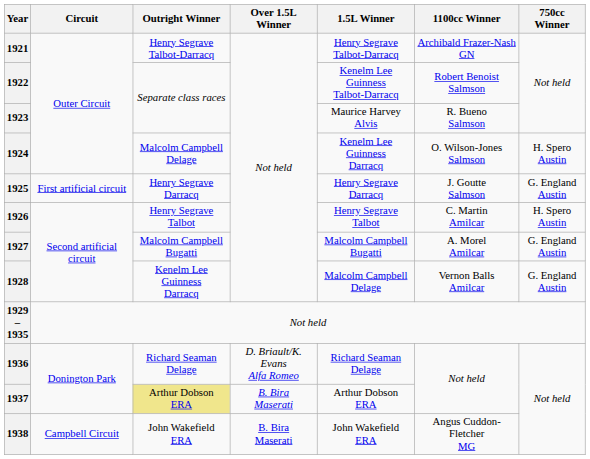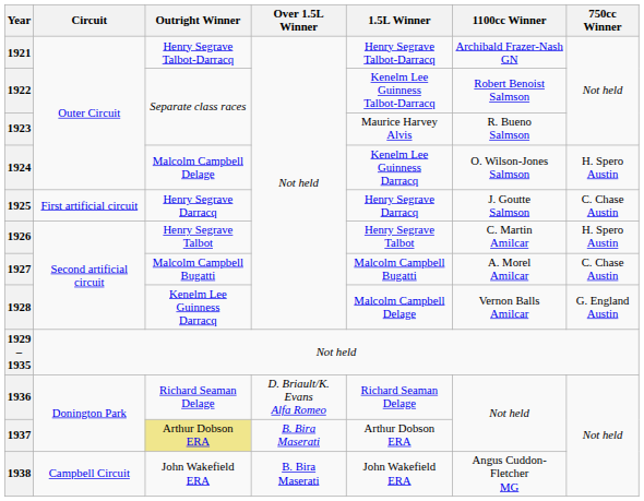1925 | 750cc Winner: G. England Austin -> C. Chase Austin
1927 | 750cc Winner: G. England Austin -> C. Chase Austin
